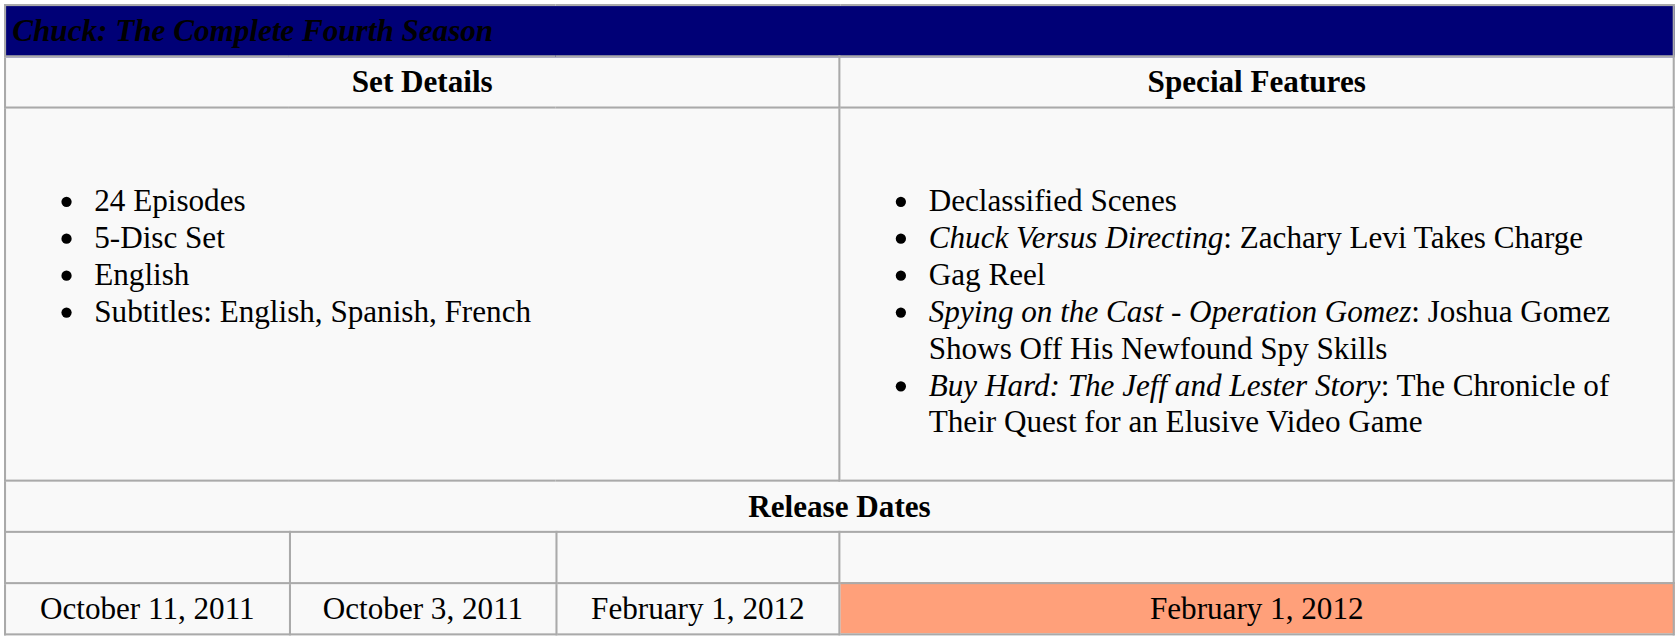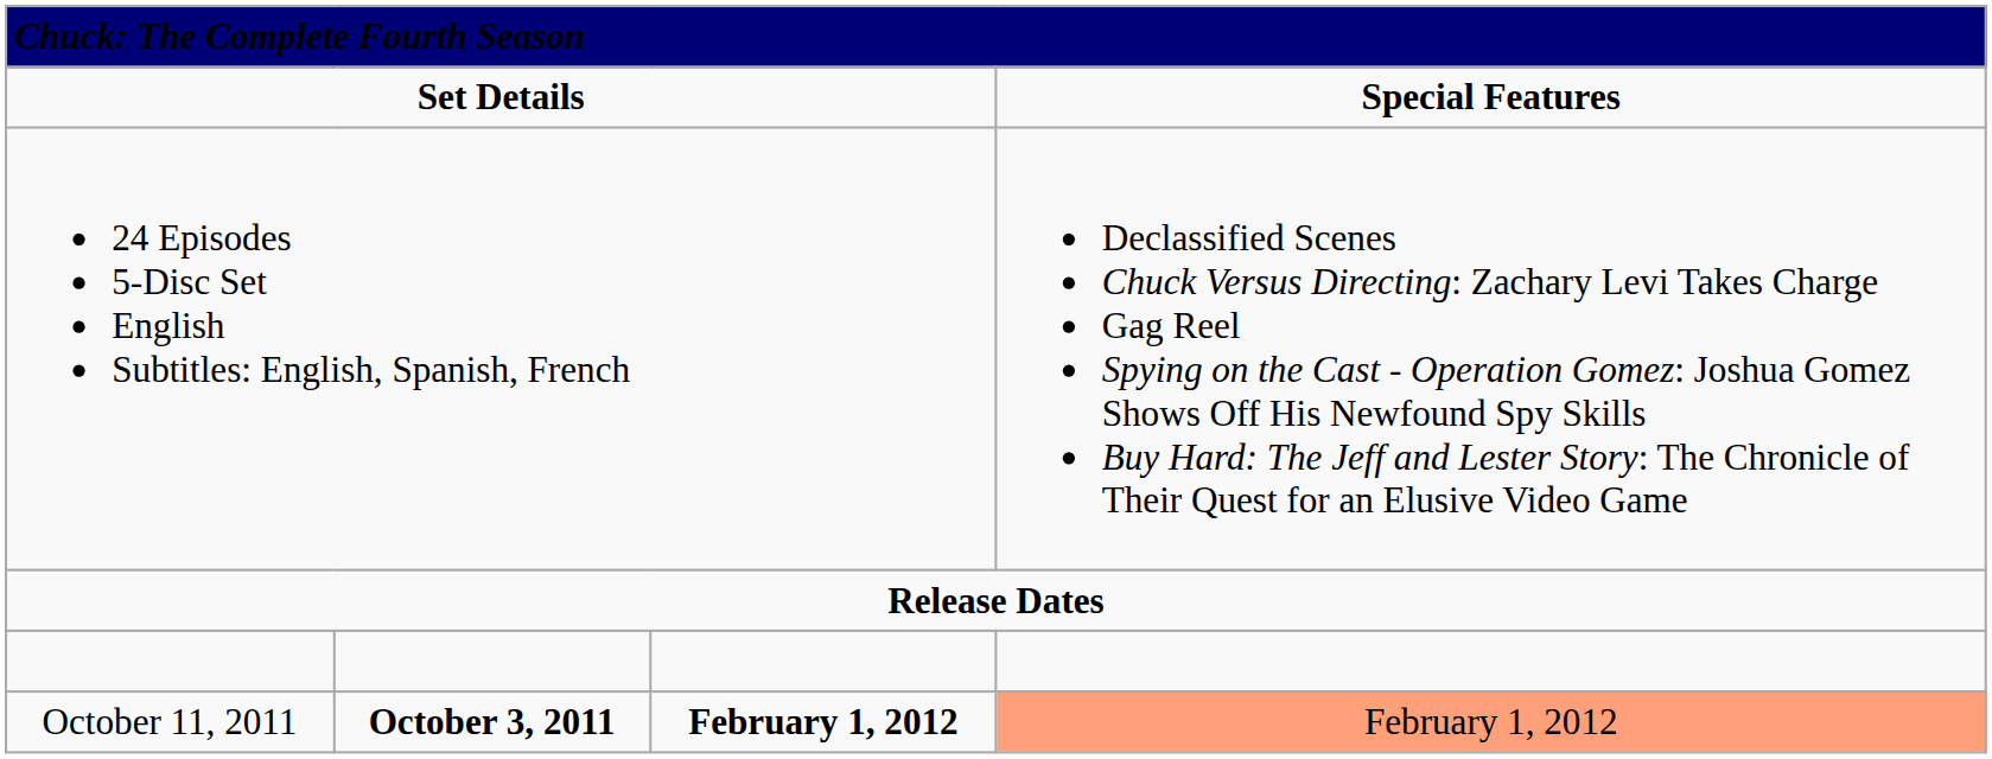October 11, 2011 | column 2: normal -> bold
October 11, 2011 | column 3: normal -> bold
